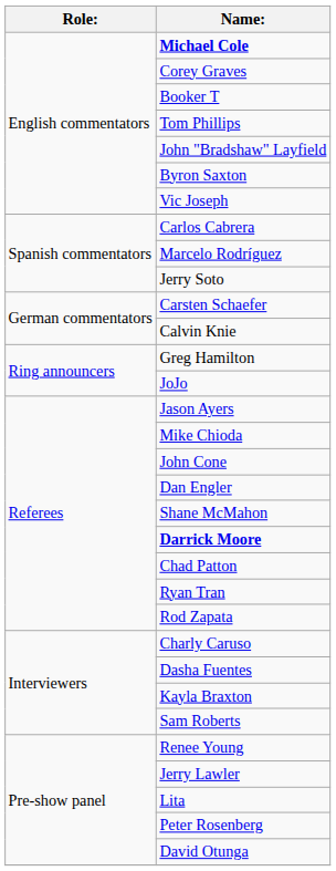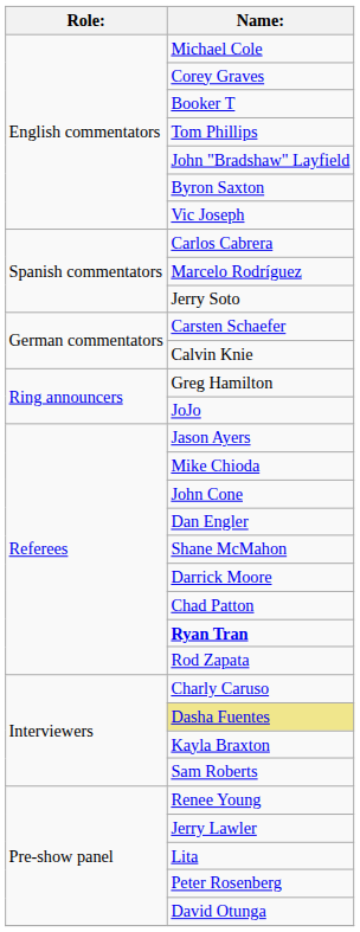Michael Cole | Name:: bold -> normal
Darrick Moore | Name:: bold -> normal
Ryan Tran | Name:: normal -> bold
Dasha Fuentes | Name:: no background -> khaki background
